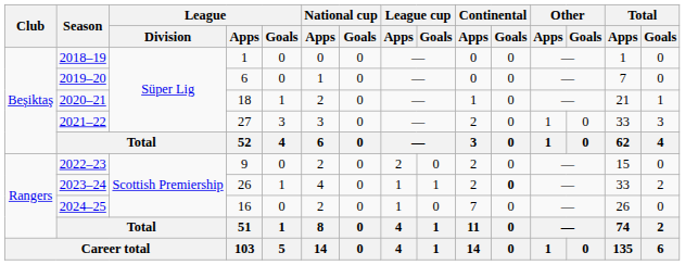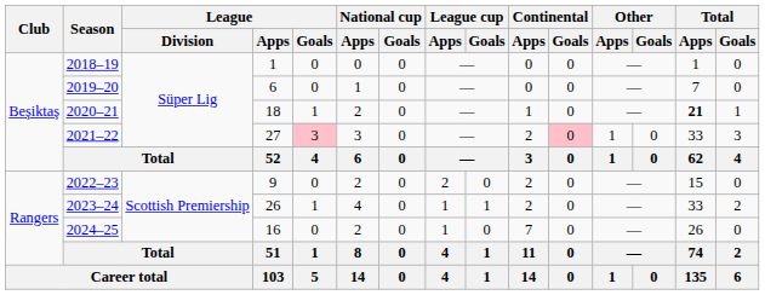2020–21 | Total / Apps: normal -> bold
2021–22 | League / Goals: no background -> pink background
2021–22 | Continental / Goals: no background -> pink background
2023–24 | Continental / Goals: bold -> normal
